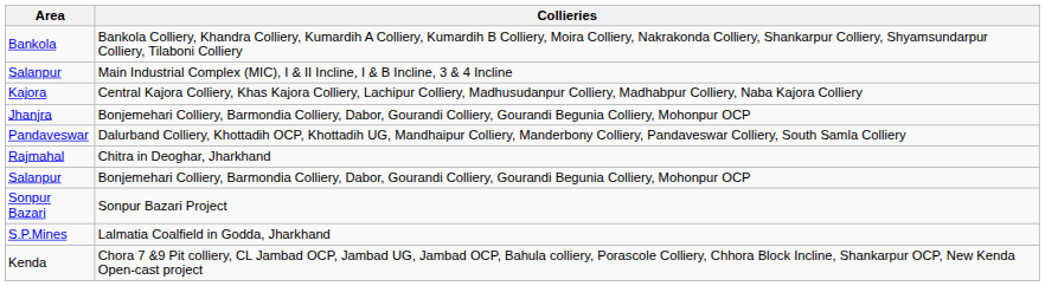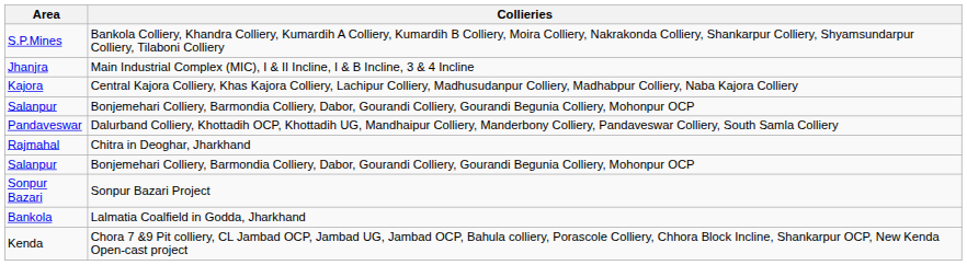row 2 | Area: Bankola -> S.P.Mines
row 3 | Area: Salanpur -> Jhanjra
row 5 | Area: Jhanjra -> Salanpur
row 10 | Area: S.P.Mines -> Bankola
